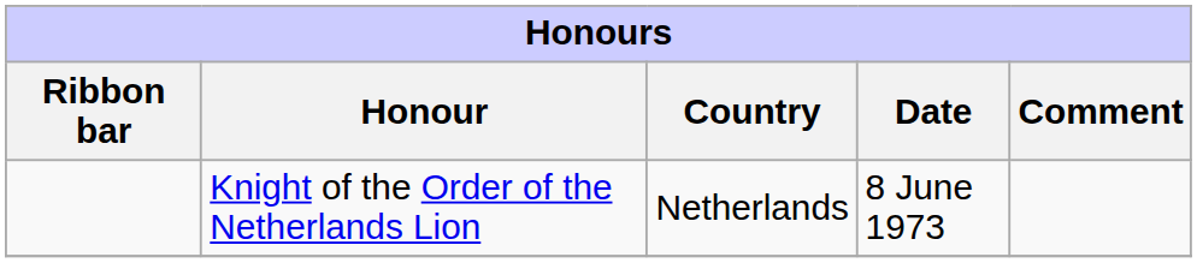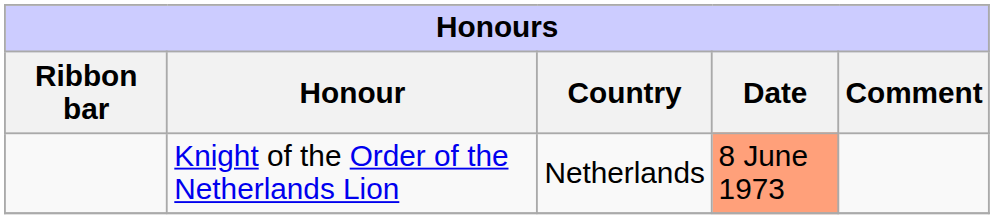Knight of the Order of the Netherlands Lion | Date: no background -> lightsalmon background
